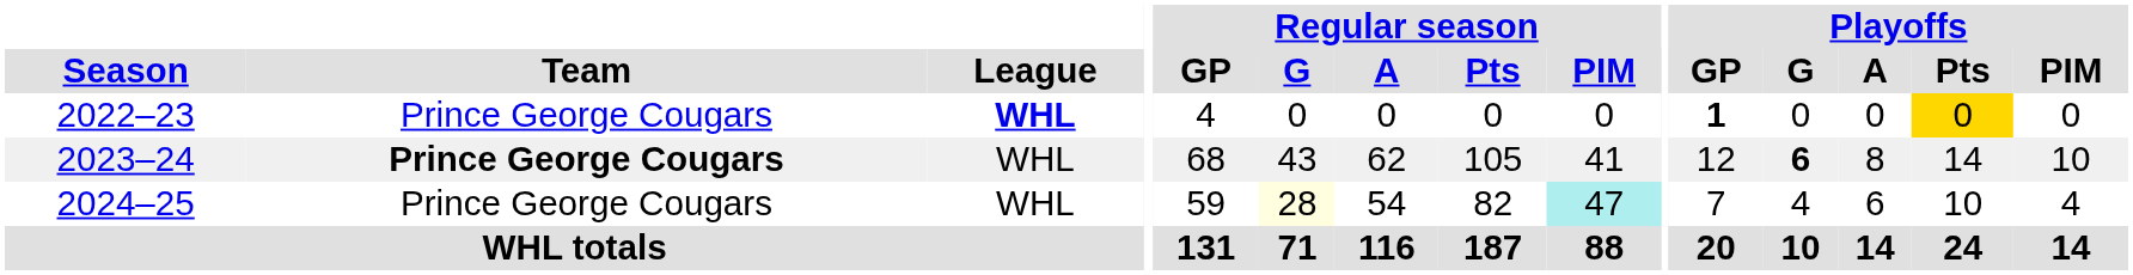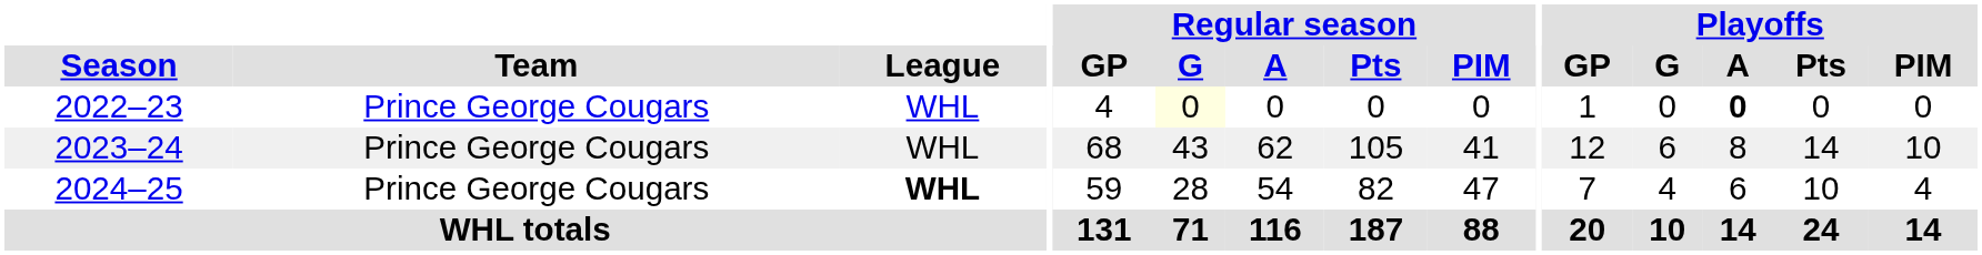2022–23 | League: bold -> normal
2022–23 | Regular season / G: no background -> lightyellow background
2022–23 | Playoffs / GP: bold -> normal
2022–23 | Playoffs / A: normal -> bold
2022–23 | Playoffs / Pts: gold background -> no background
2023–24 | Team: bold -> normal
2023–24 | Playoffs / G: bold -> normal
2024–25 | League: normal -> bold
2024–25 | Regular season / G: lightyellow background -> no background
2024–25 | Regular season / PIM: paleturquoise background -> no background
